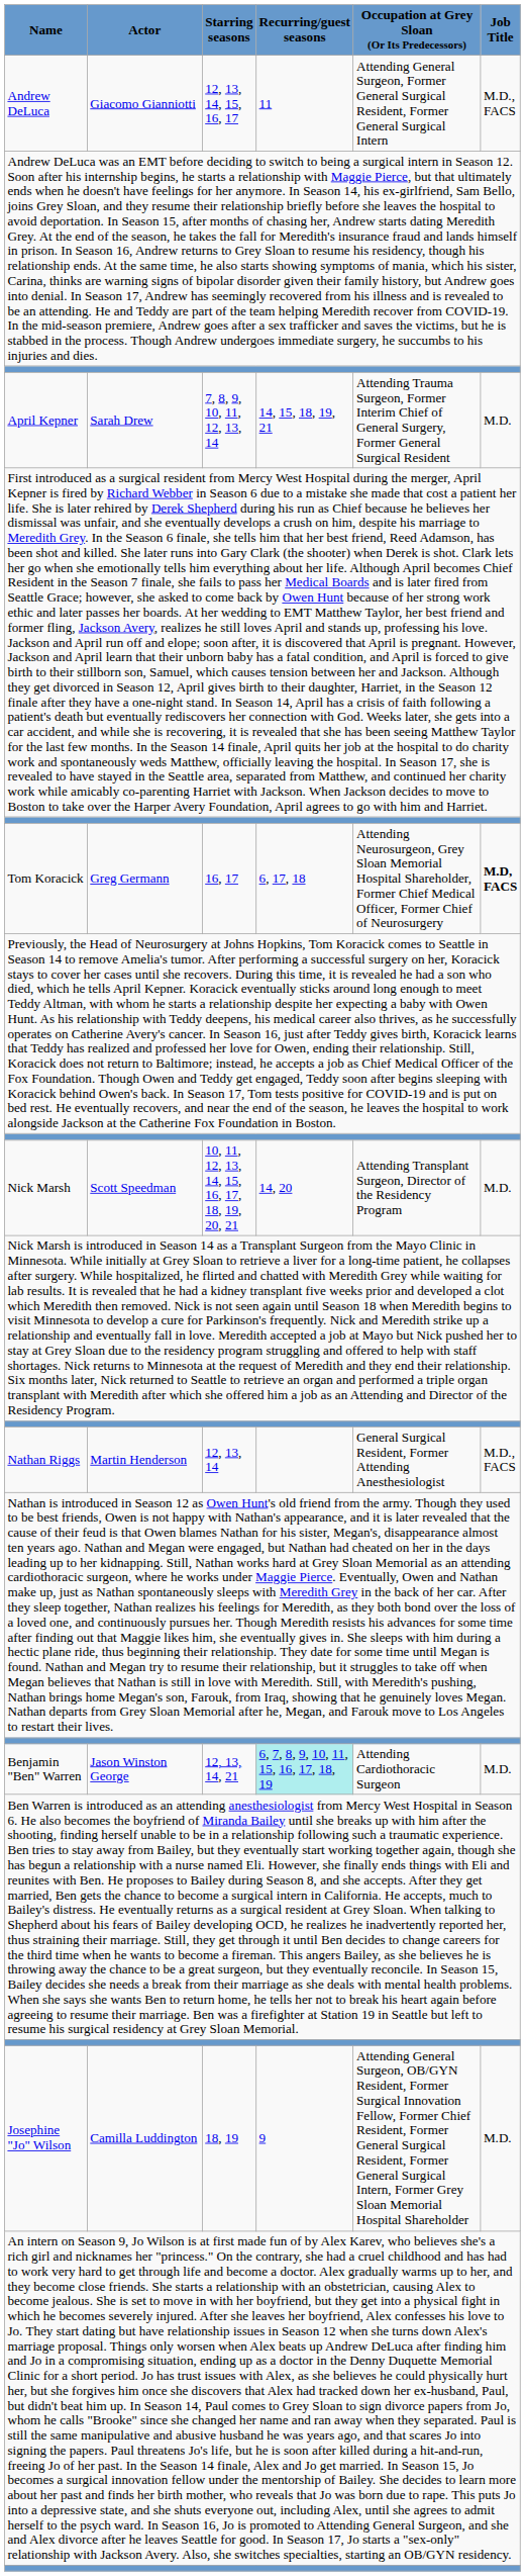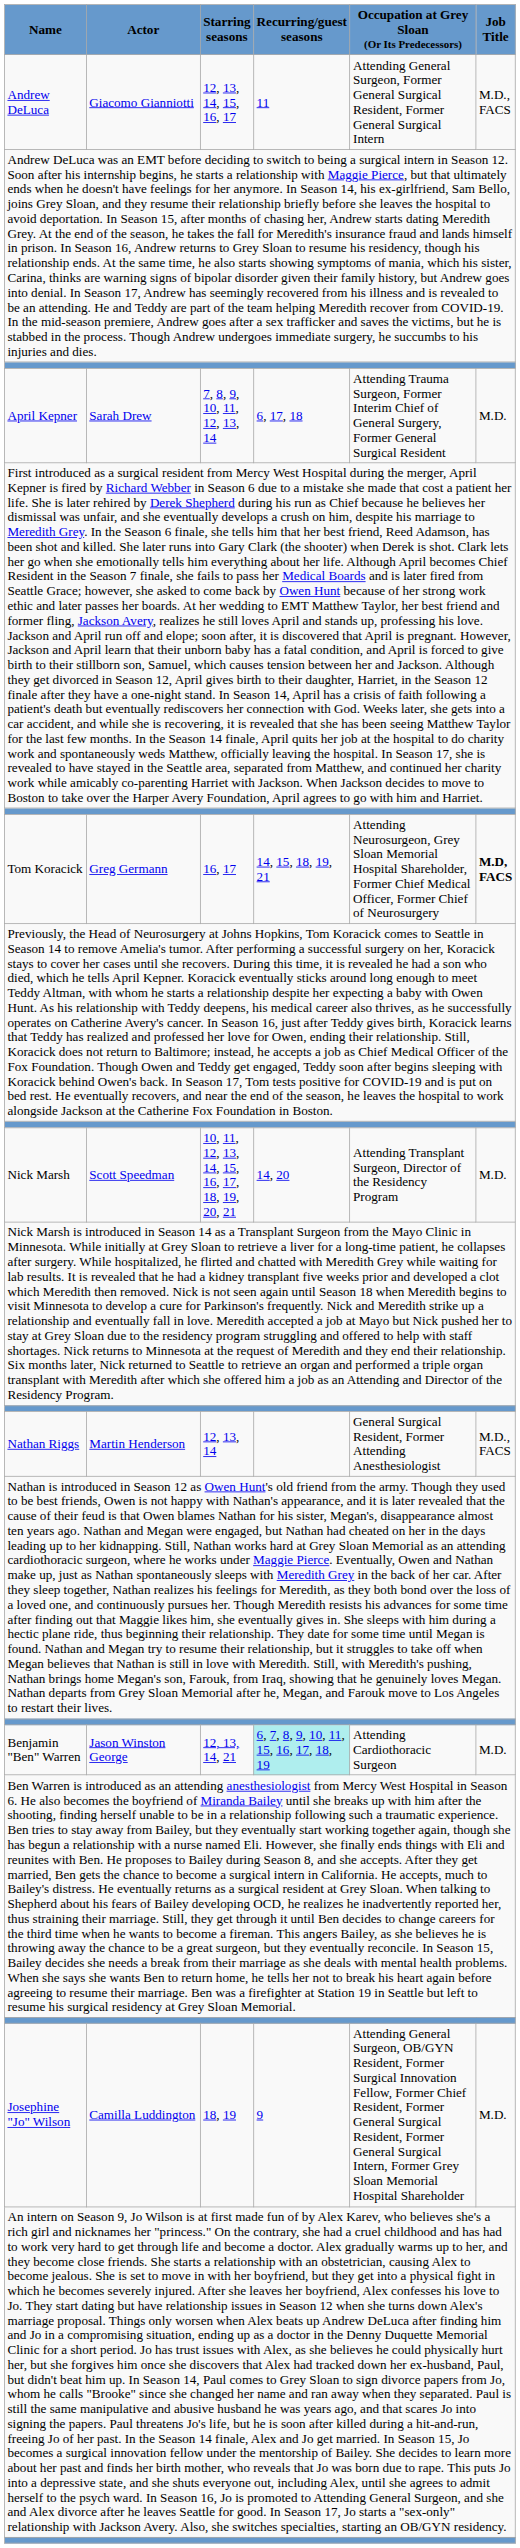April Kepner | Recurring/guest seasons: 14, 15, 18, 19, 21 -> 6, 17, 18
Tom Koracick | Recurring/guest seasons: 6, 17, 18 -> 14, 15, 18, 19, 21
